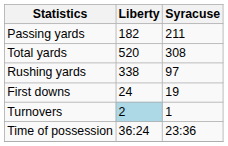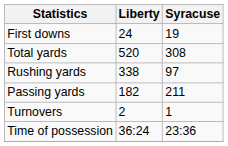rows swapped: First downs <-> Passing yards
Turnovers | Liberty: lightblue background -> no background
